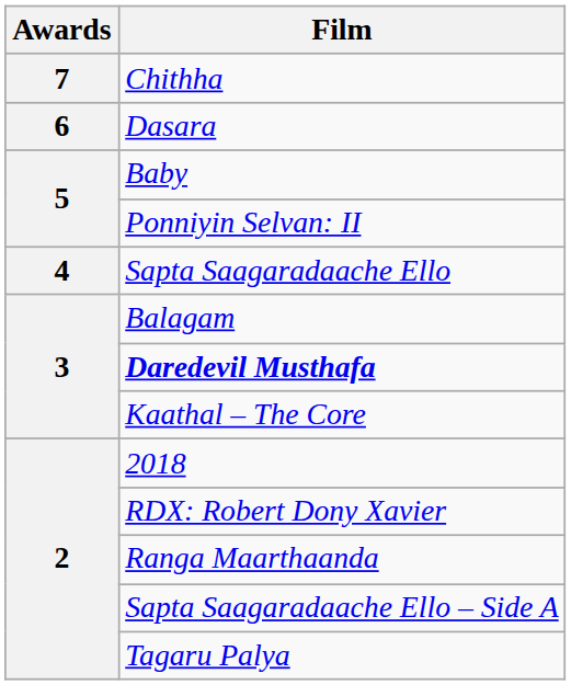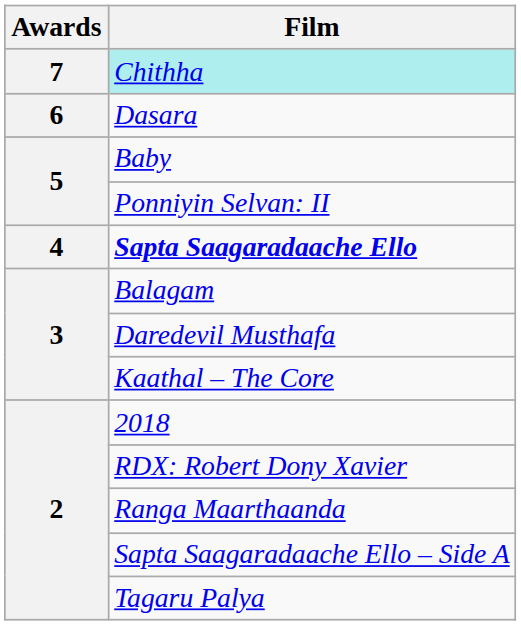Chithha | Film: no background -> paleturquoise background
Sapta Saagaradaache Ello | Film: normal -> bold
Daredevil Musthafa | Film: bold -> normal
